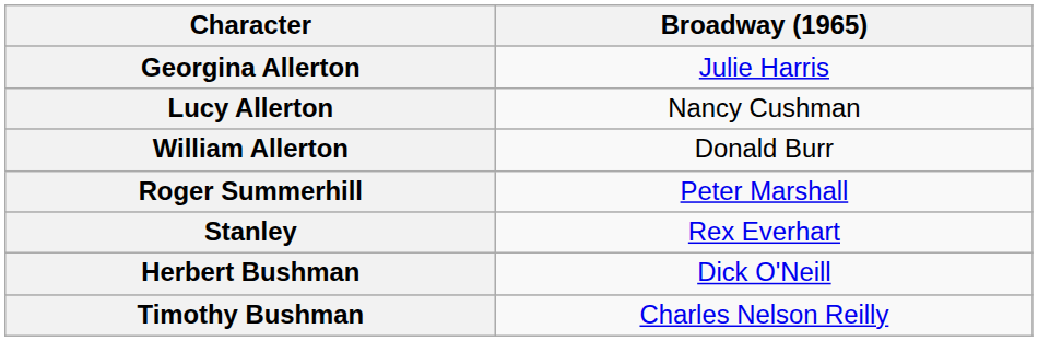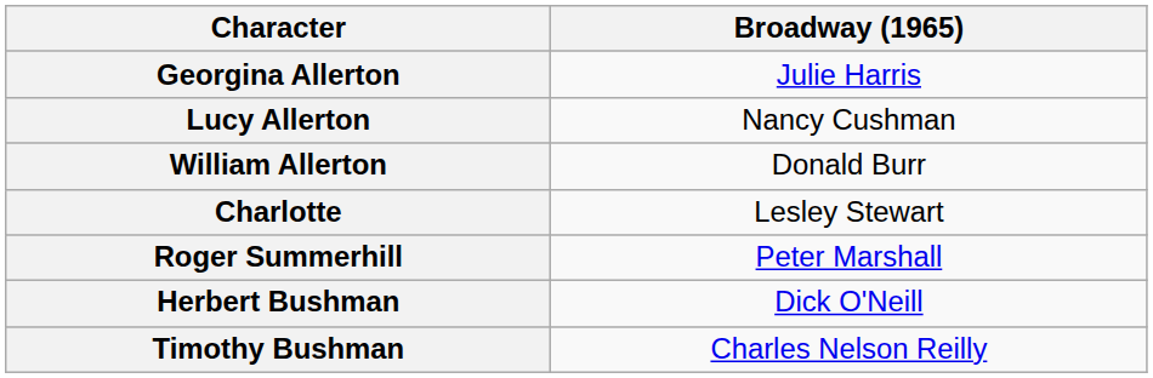+ row: Charlotte | Lesley Stewart
- row: Stanley | Rex Everhart
